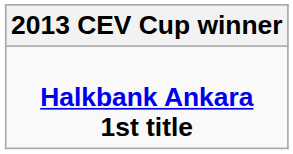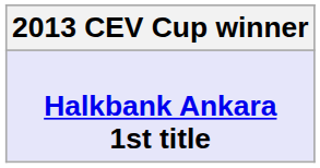row 2 | column 1: no background -> lavender background
